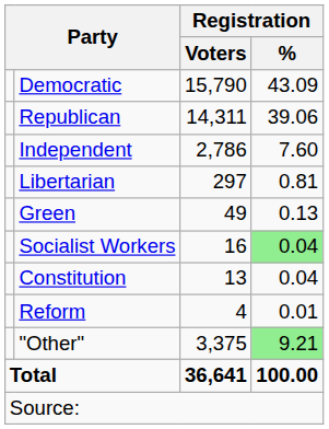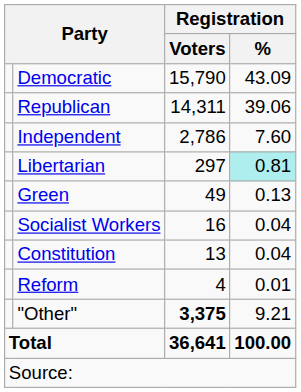Libertarian | Registration / %: no background -> paleturquoise background
Socialist Workers | Registration / %: lightgreen background -> no background
"Other" | Registration / Voters: normal -> bold
"Other" | Registration / %: lightgreen background -> no background
